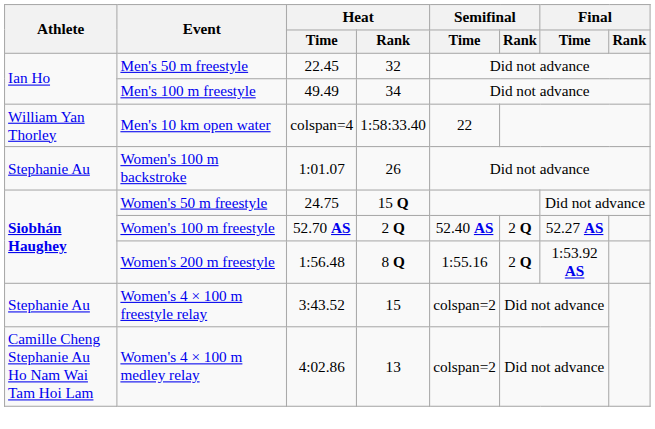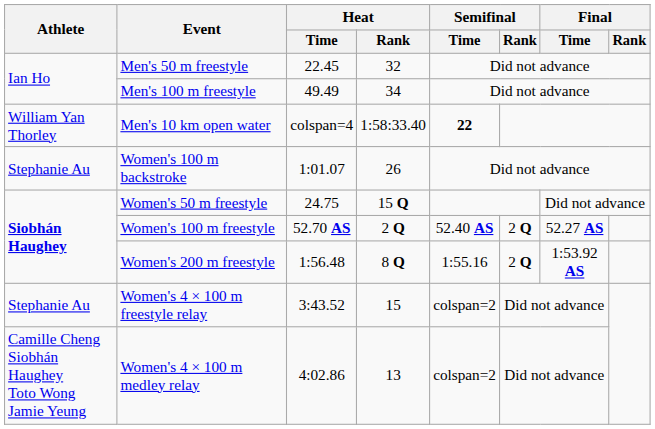Men's 10 km open water | Semifinal / Time: normal -> bold
Women's 4 × 100 m medley relay | Athlete: Camille Cheng Stephanie Au Ho Nam Wai Tam Hoi Lam -> Camille Cheng Siobhán Haughey Toto Wong Jamie Yeung
